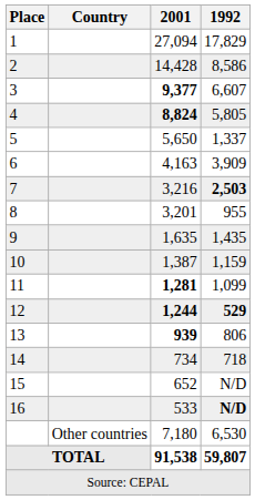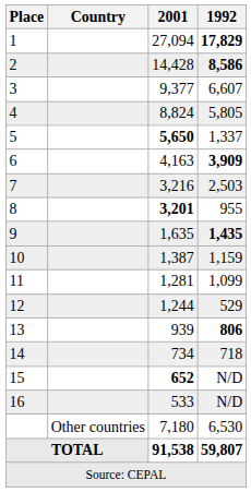1 | 1992: normal -> bold
2 | 1992: normal -> bold
3 | 2001: bold -> normal
4 | 2001: bold -> normal
5 | 2001: normal -> bold
6 | 1992: normal -> bold
7 | 1992: bold -> normal
8 | 2001: normal -> bold
9 | 1992: normal -> bold
11 | 2001: bold -> normal
12 | 2001: bold -> normal
12 | 1992: bold -> normal
13 | 2001: bold -> normal
13 | 1992: normal -> bold
15 | 2001: normal -> bold
16 | 1992: bold -> normal
